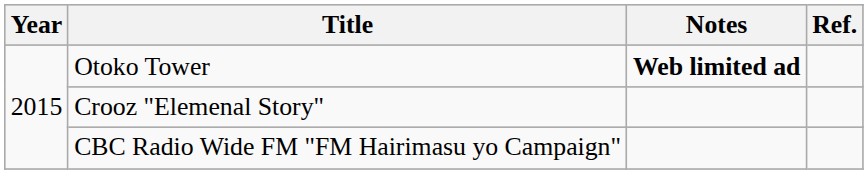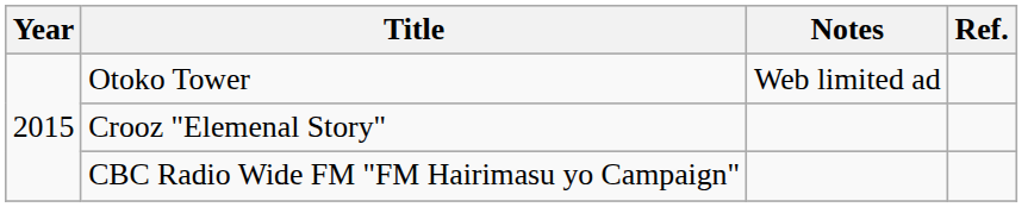Otoko Tower | Notes: bold -> normal
